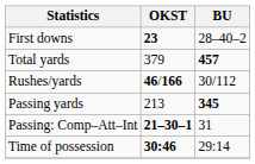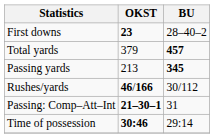rows swapped: Rushes/yards <-> Passing yards
